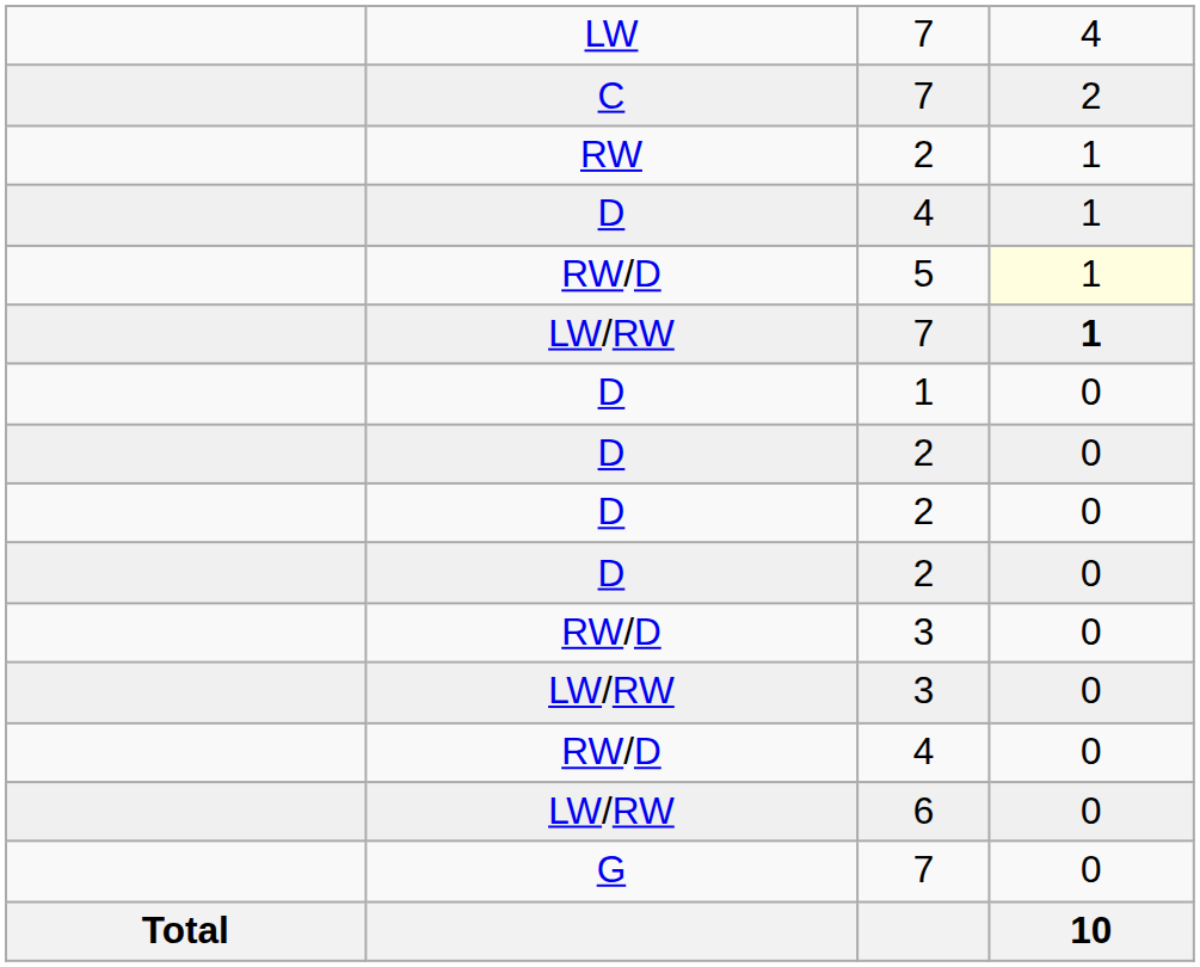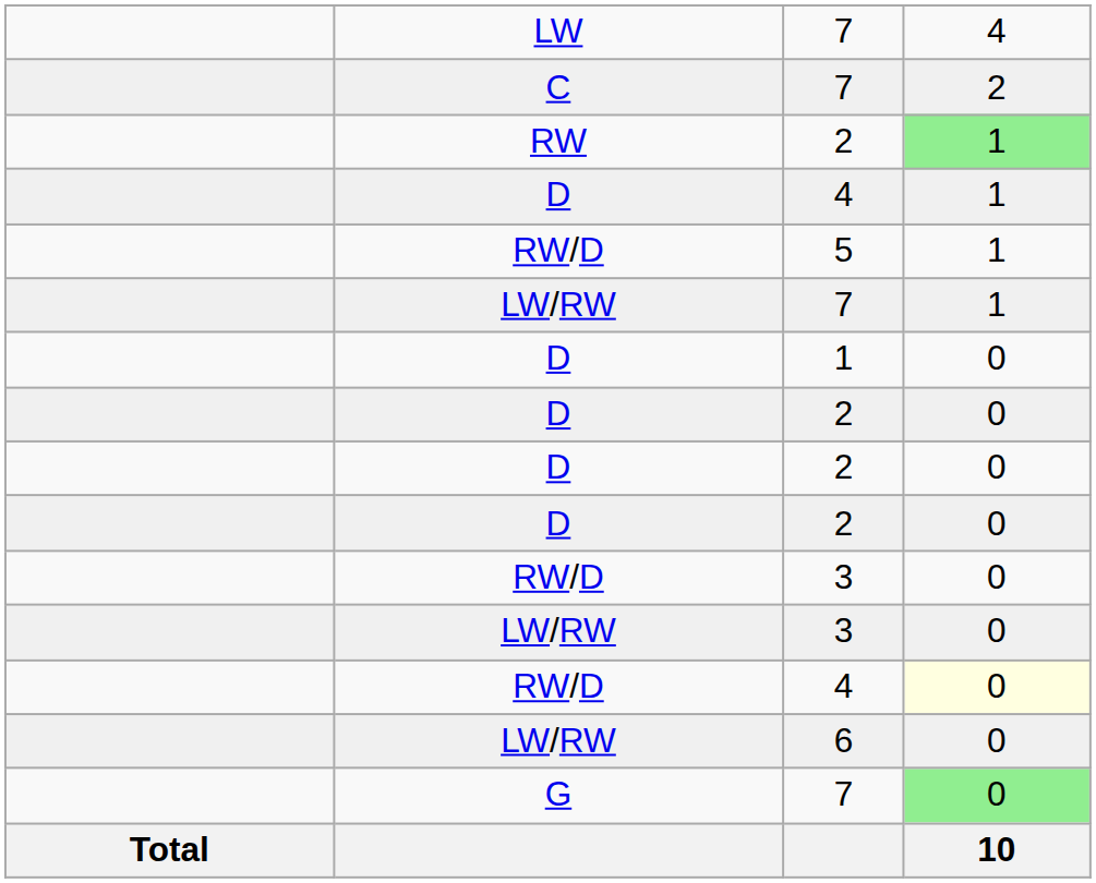RW | column 4: no background -> lightgreen background
RW/D / 5 | column 4: lightyellow background -> no background
LW/RW / 7 | column 4: bold -> normal
RW/D / 4 | column 4: no background -> lightyellow background
G | column 4: no background -> lightgreen background
